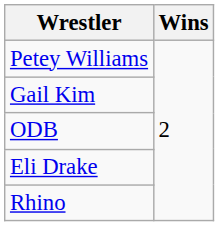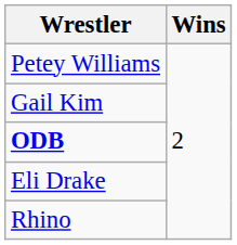ODB | Wrestler: normal -> bold
